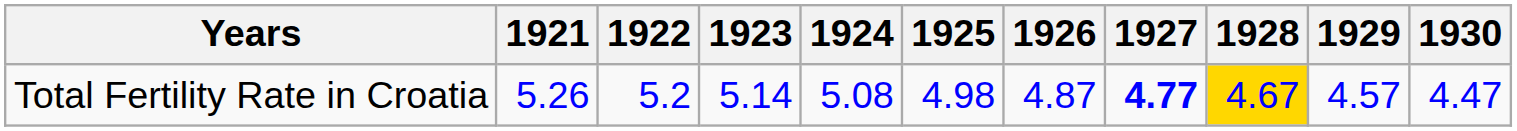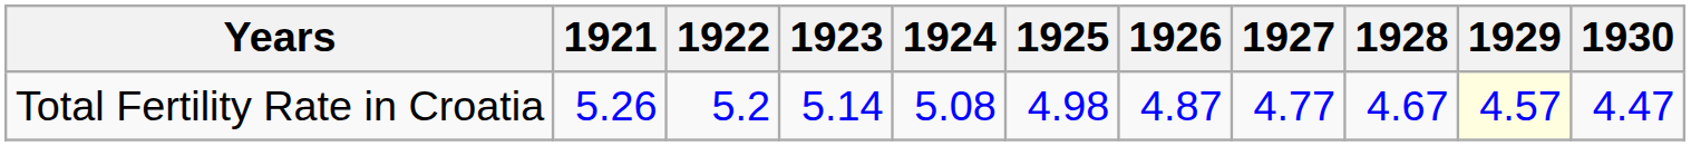row 2 | 1927: bold -> normal
row 2 | 1928: gold background -> no background
row 2 | 1929: no background -> lightyellow background
